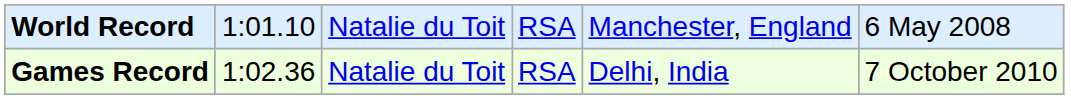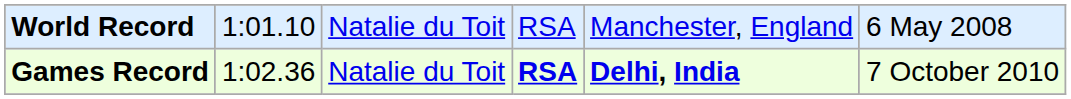Games Record | column 4: normal -> bold
Games Record | column 5: normal -> bold
